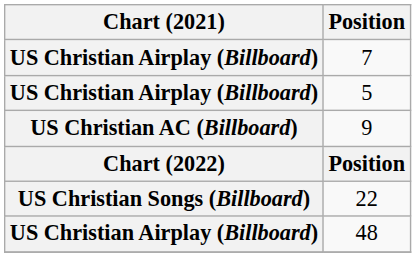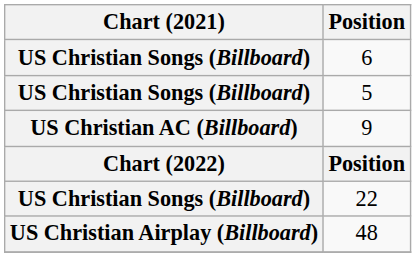row 2 | Chart (2021): US Christian Airplay (Billboard) -> US Christian Songs (Billboard)
row 2 | Position: 7 -> 6
row 3 | Chart (2021): US Christian Airplay (Billboard) -> US Christian Songs (Billboard)
